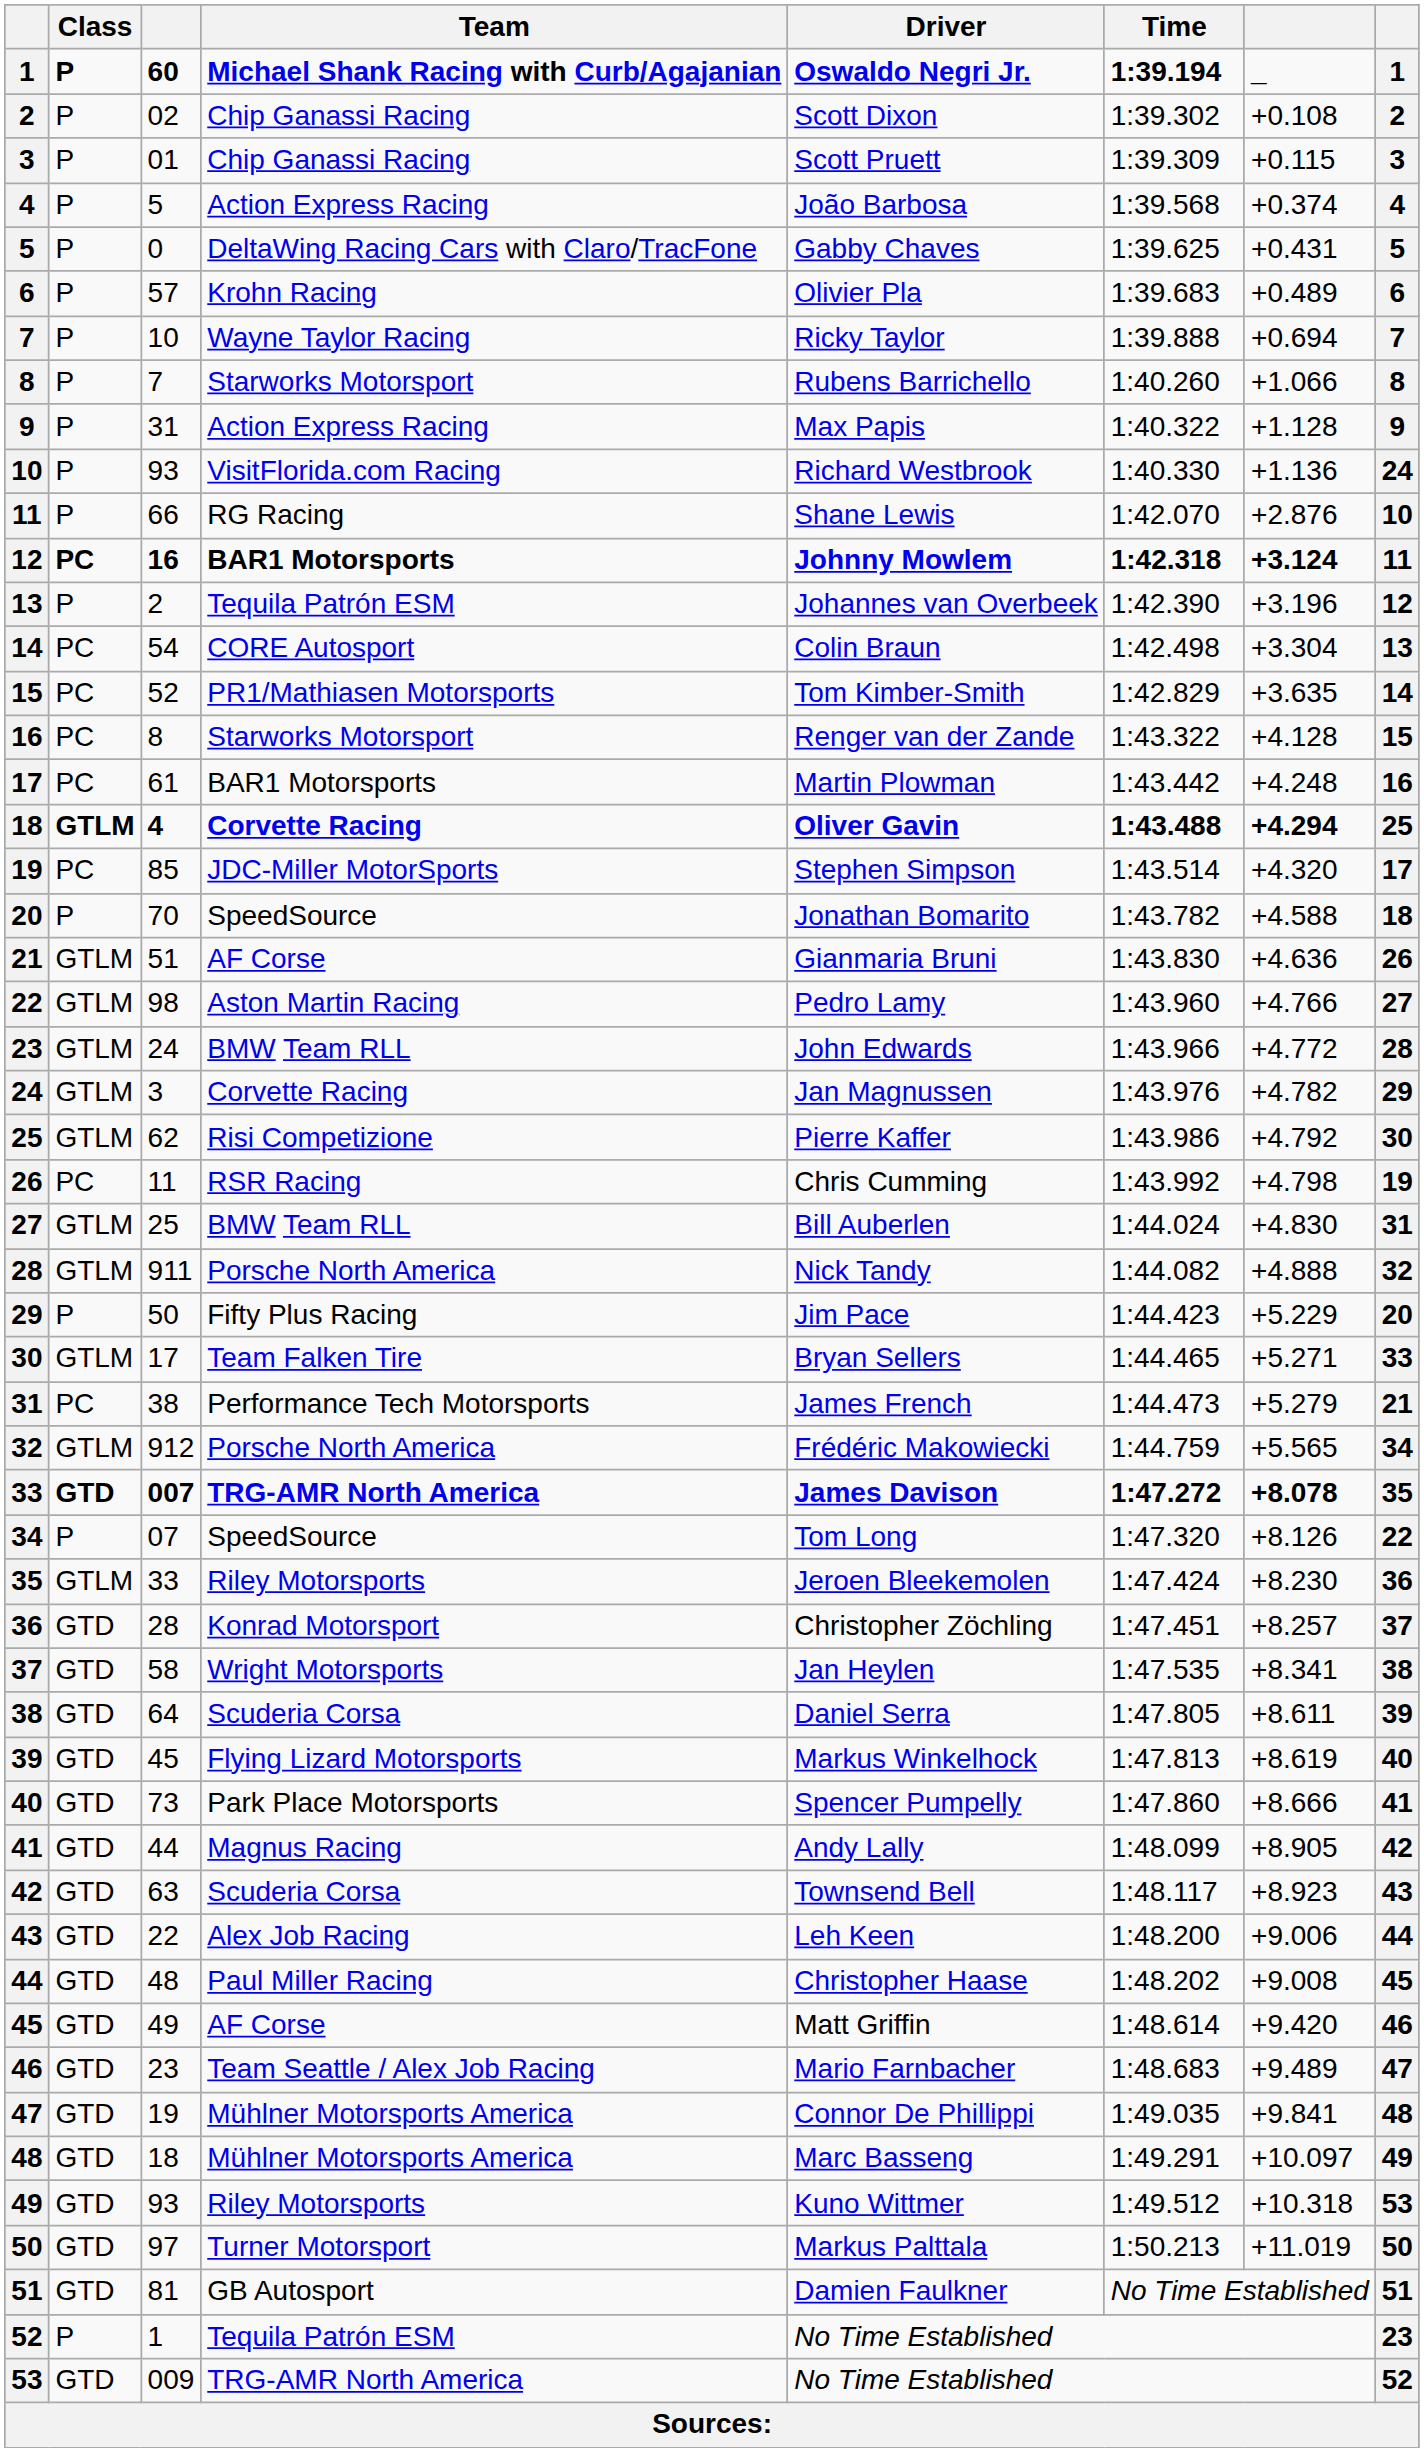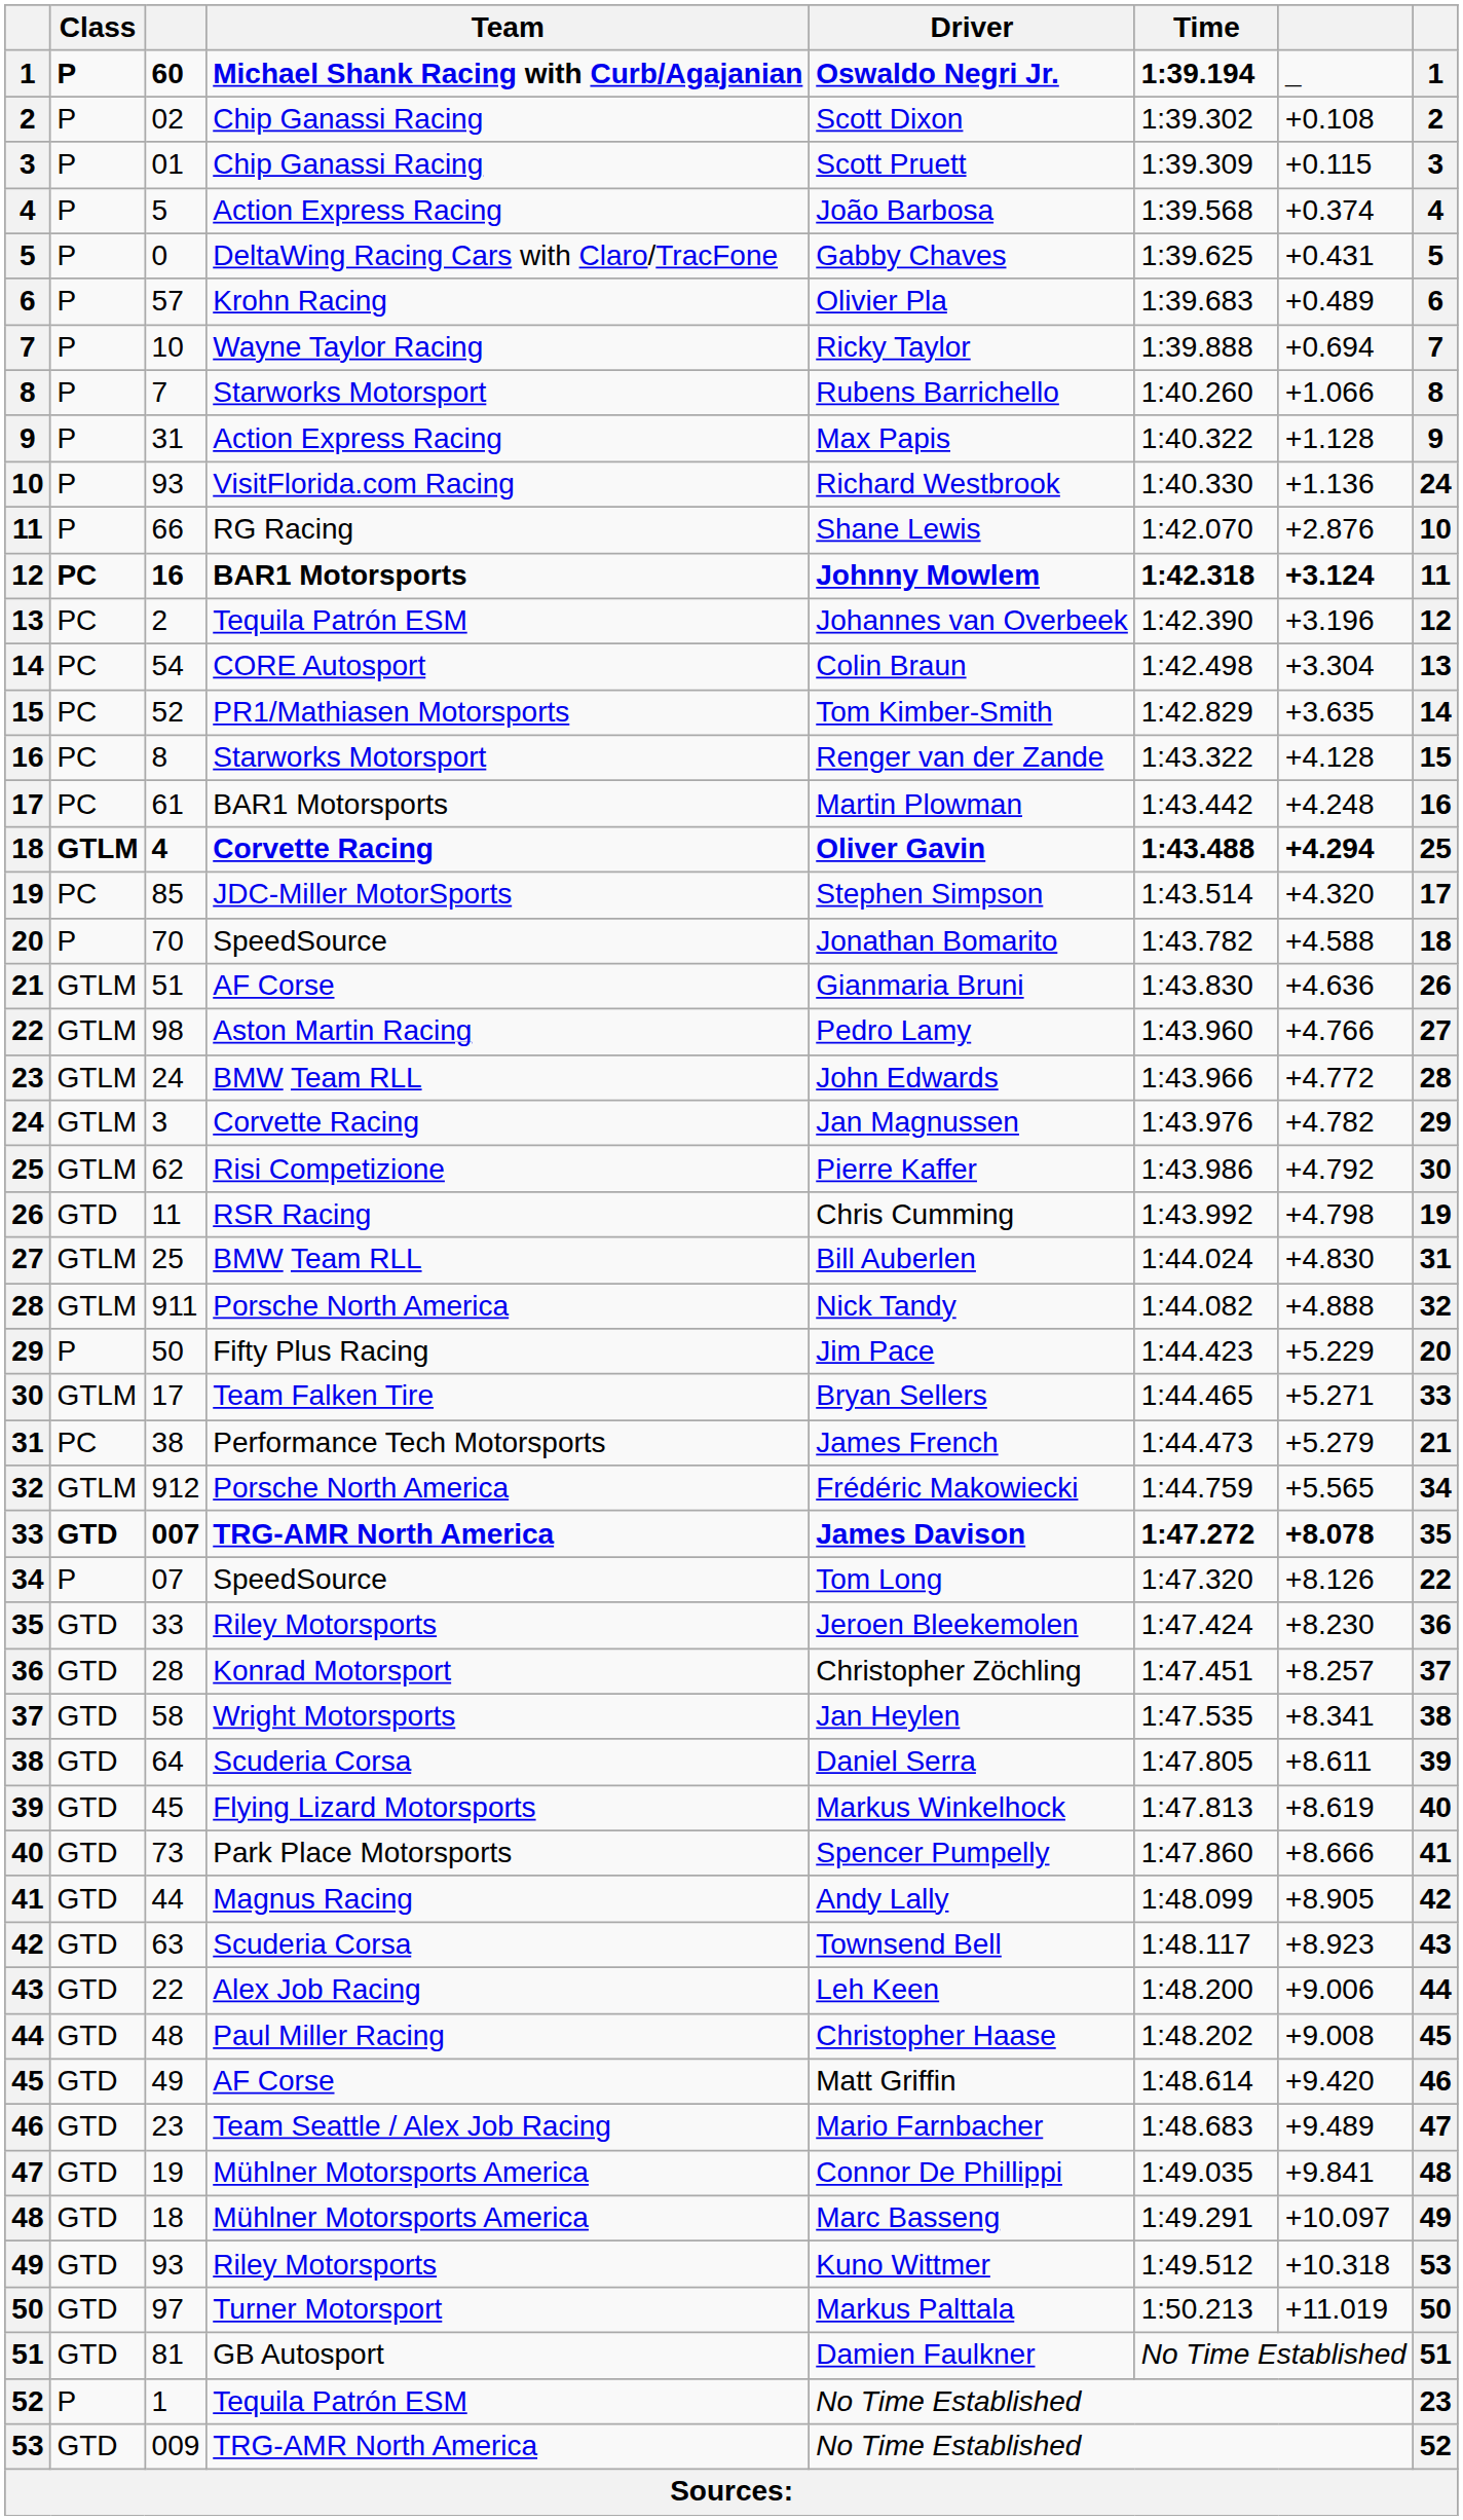row 14 | Class: P -> PC
row 27 | Class: PC -> GTD
row 36 | Class: GTLM -> GTD
